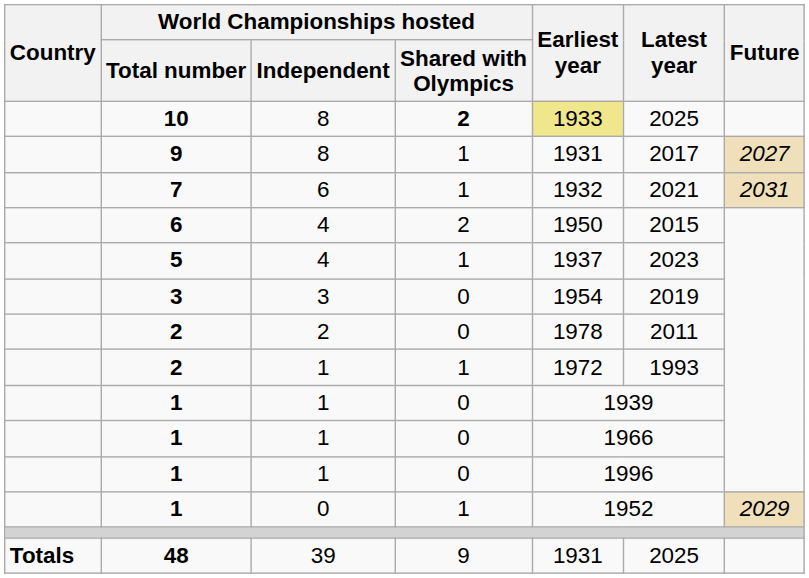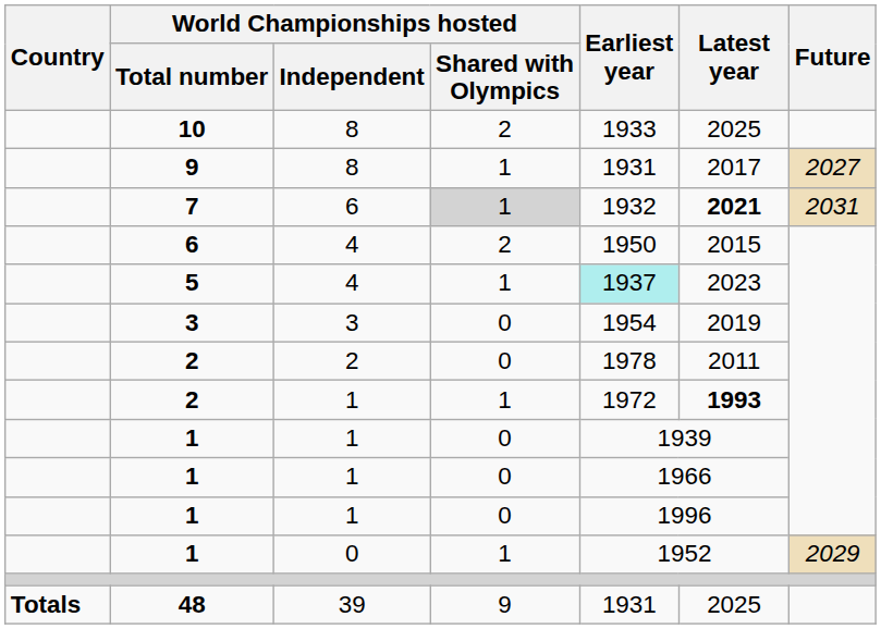10 | World Championships hosted / Shared with Olympics: bold -> normal
10 | Earliest year: khaki background -> no background
7 | World Championships hosted / Shared with Olympics: no background -> lightgrey background
7 | Latest year: normal -> bold
5 | Earliest year: no background -> paleturquoise background
2 / 1 | Latest year: normal -> bold
